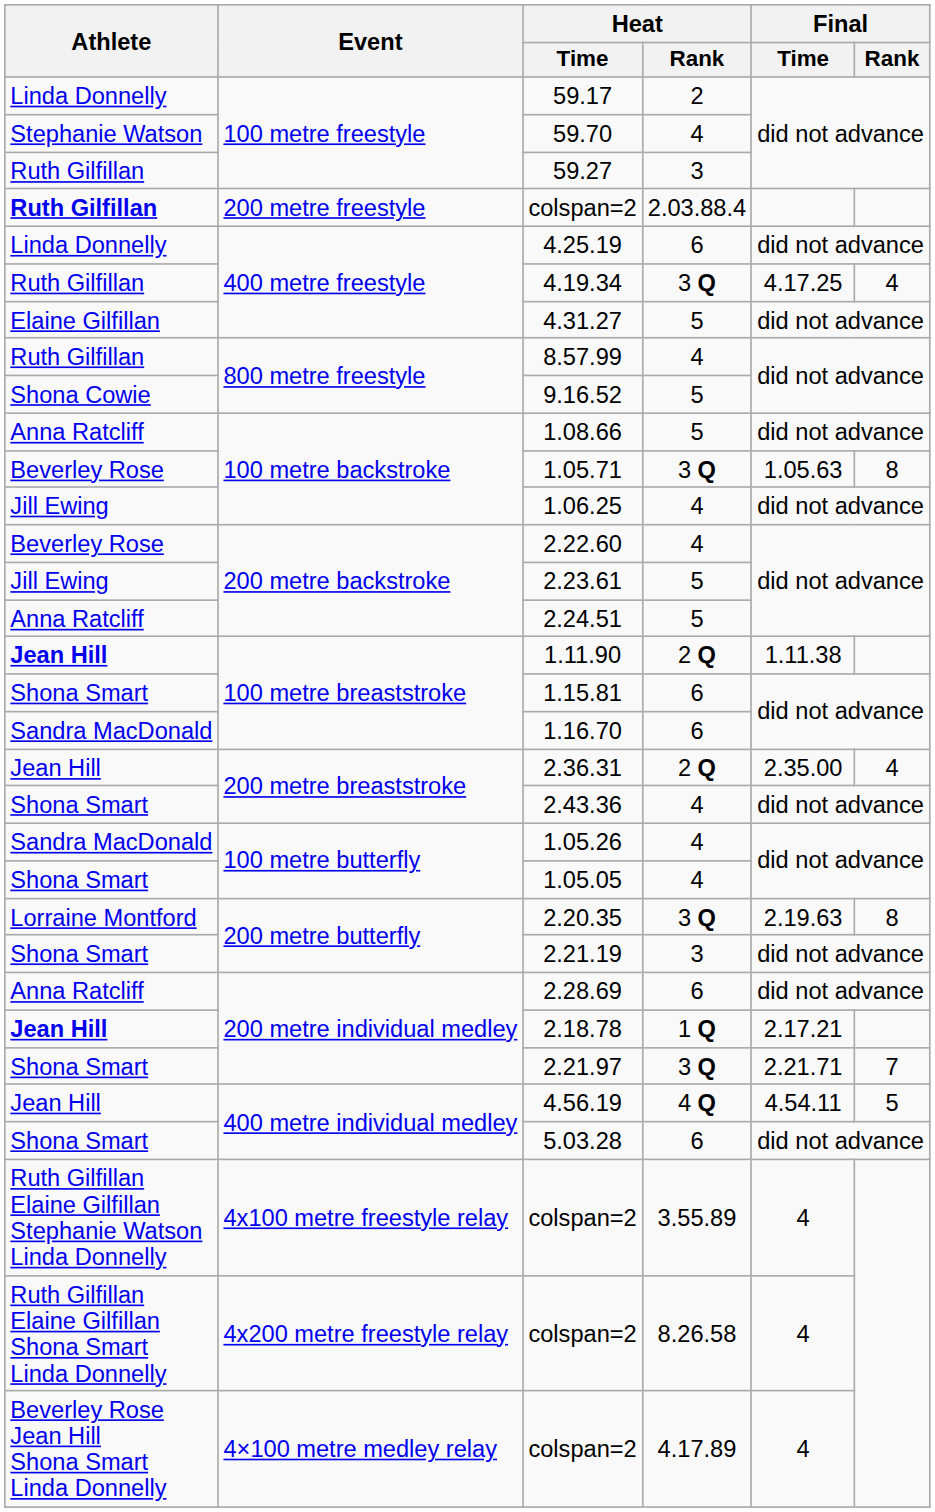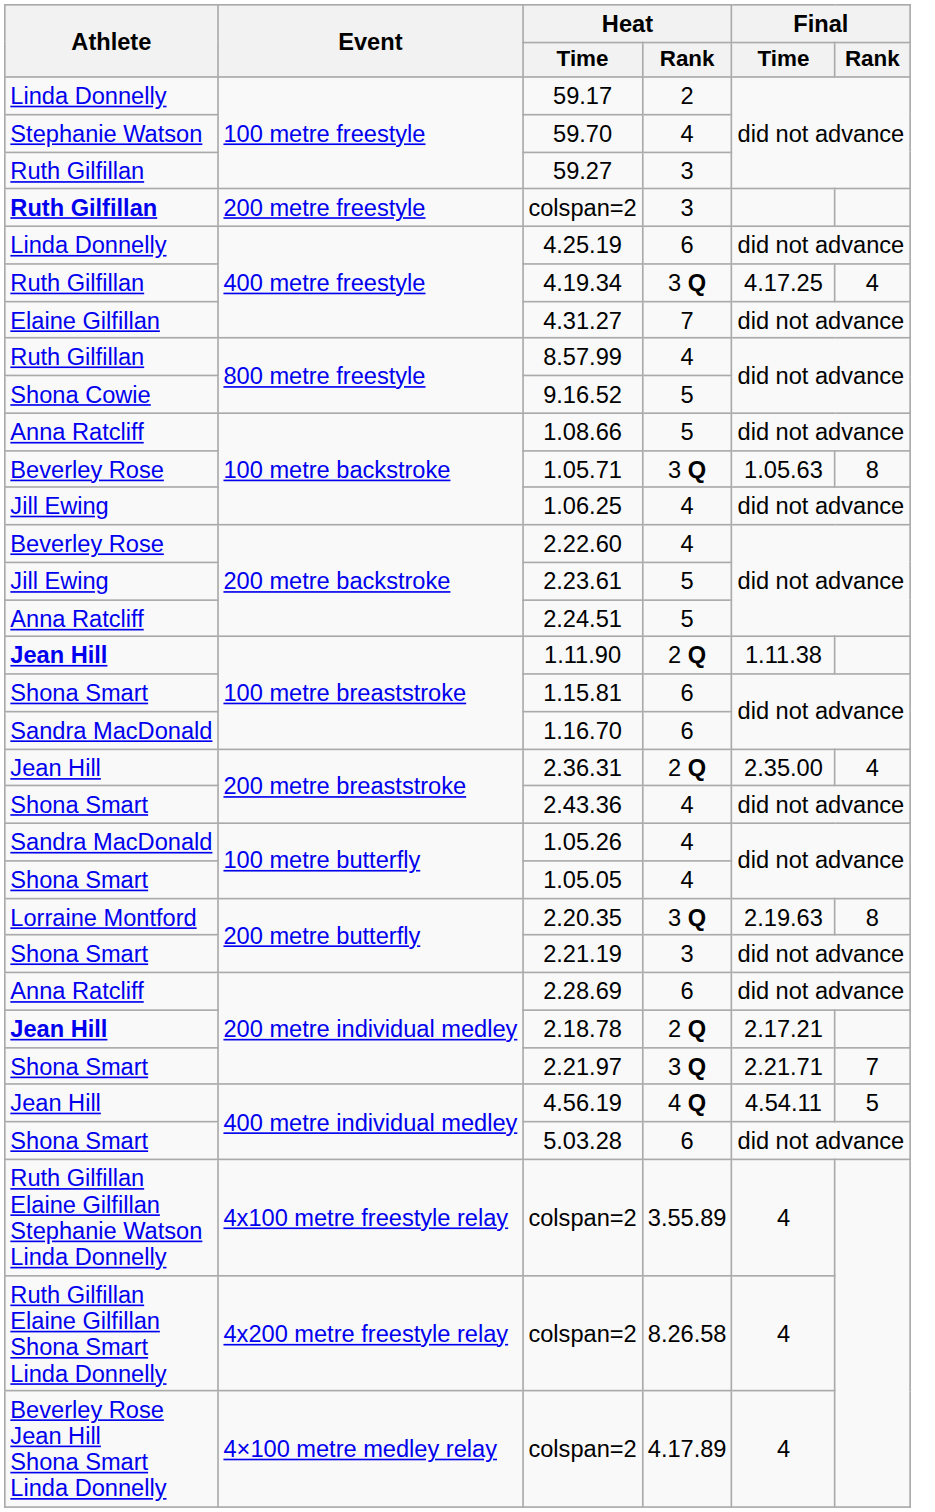Ruth Gilfillan / colspan=2 | Heat / Rank: 2.03.88.4 -> 3
4.31.27 | Heat / Rank: 5 -> 7
2.18.78 | Heat / Rank: 1 Q -> 2 Q
